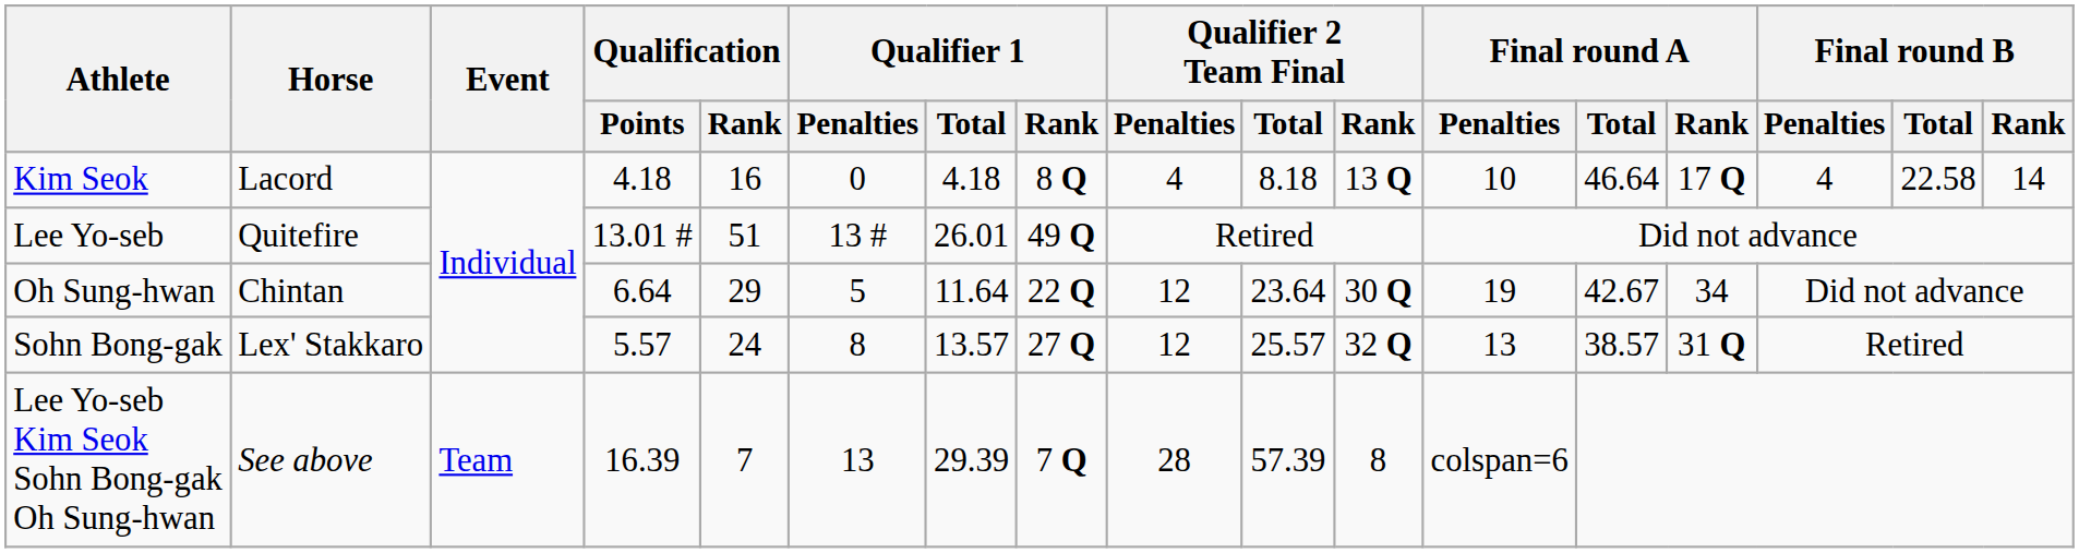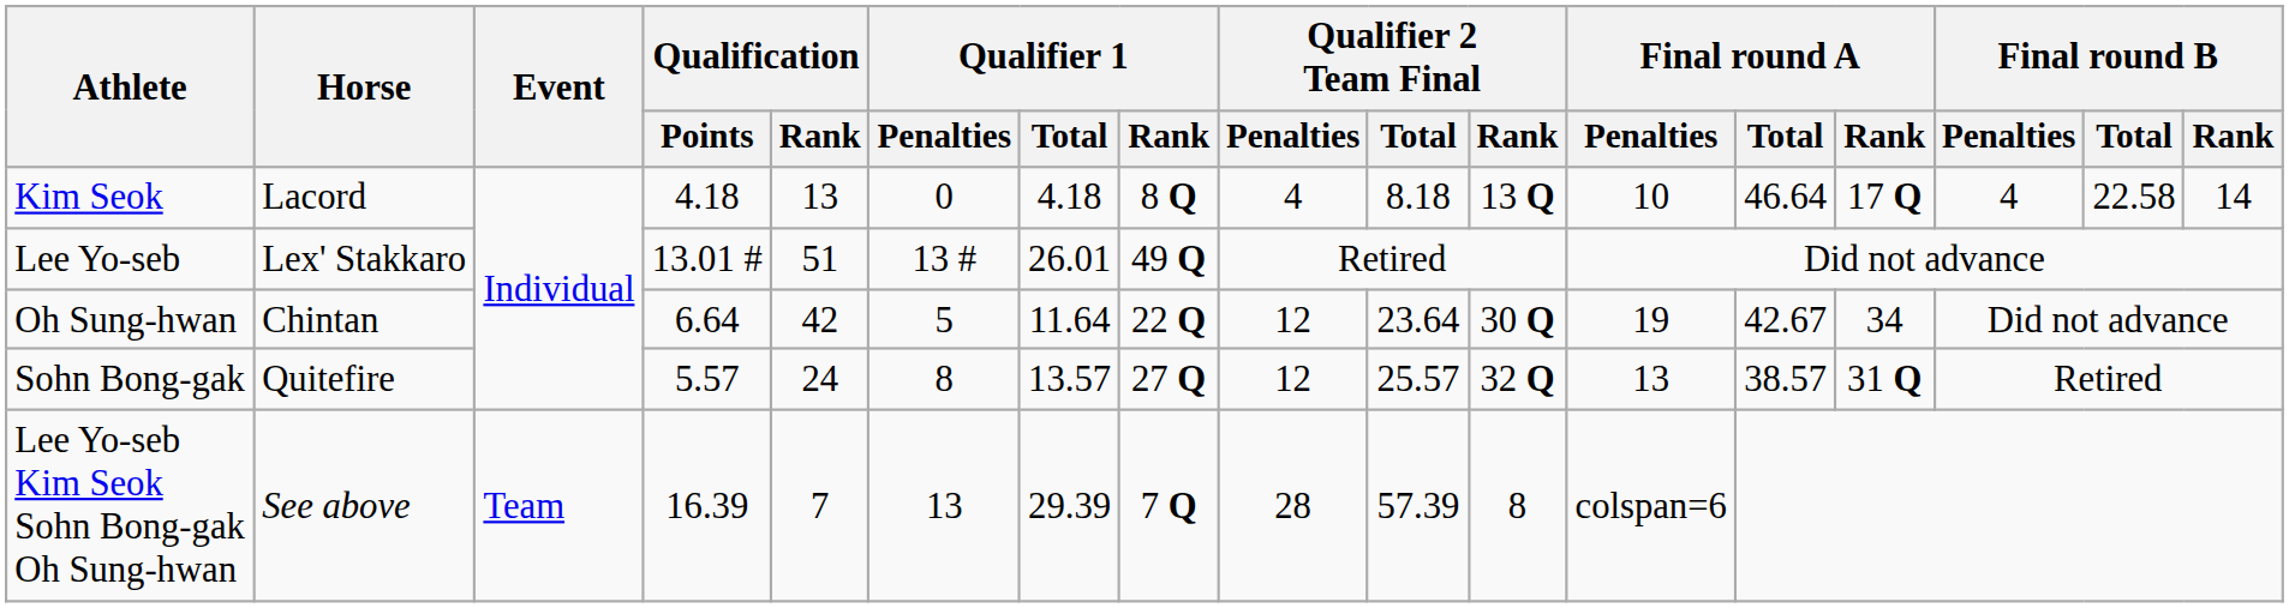Kim Seok | Qualification / Rank: 16 -> 13
Lee Yo-seb | Horse: Quitefire -> Lex' Stakkaro
Oh Sung-hwan | Qualification / Rank: 29 -> 42
Sohn Bong-gak | Horse: Lex' Stakkaro -> Quitefire
